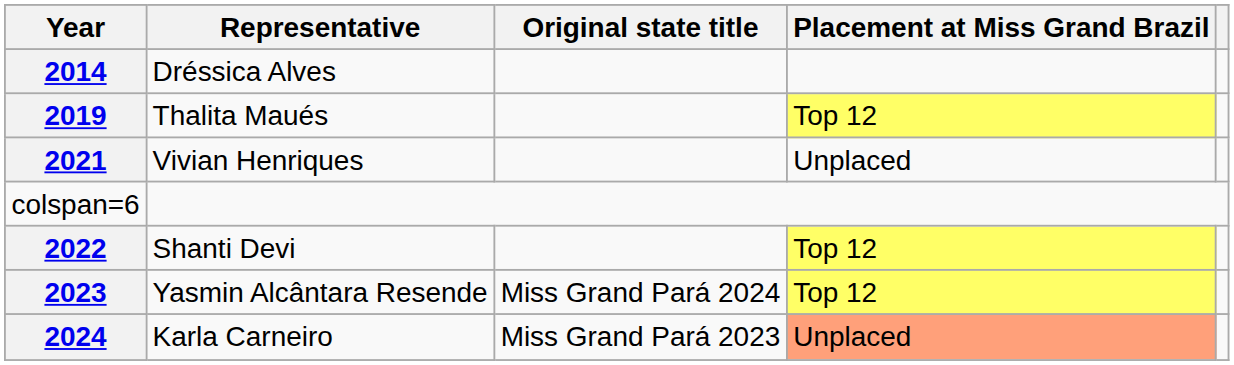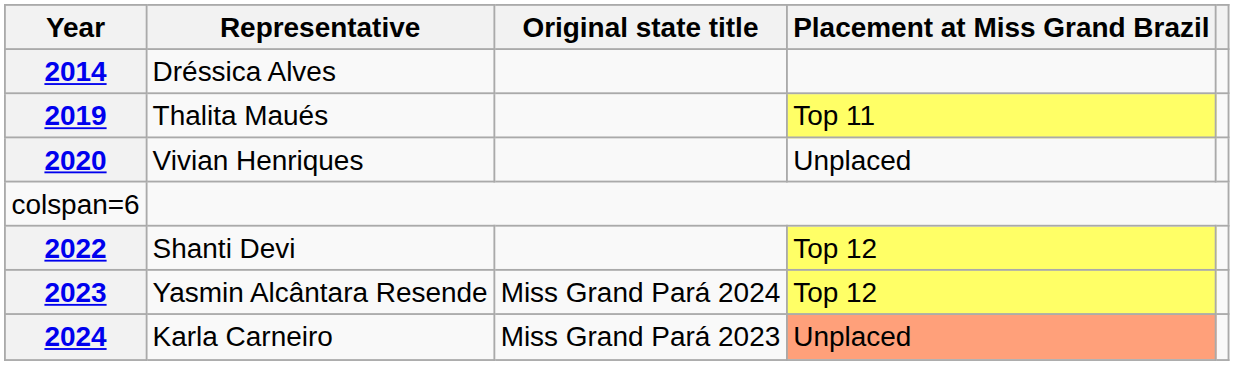Thalita Maués | Placement at Miss Grand Brazil: Top 12 -> Top 11
Vivian Henriques | Year: 2021 -> 2020
